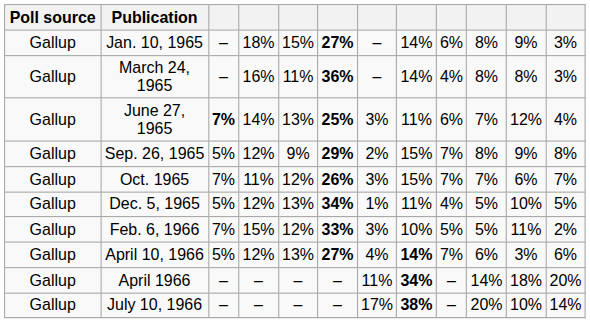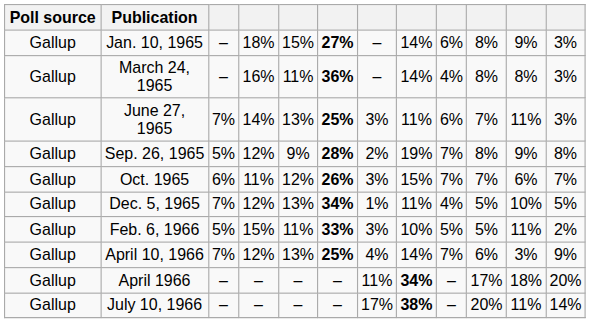June 27, 1965 | column 3: bold -> normal
June 27, 1965 | column 11: 12% -> 11%
June 27, 1965 | column 12: 4% -> 3%
Sep. 26, 1965 | column 6: 29% -> 28%
Sep. 26, 1965 | column 8: 15% -> 19%
Oct. 1965 | column 3: 7% -> 6%
Dec. 5, 1965 | column 3: 5% -> 7%
Feb. 6, 1966 | column 3: 7% -> 5%
Feb. 6, 1966 | column 5: 12% -> 11%
April 10, 1966 | column 3: 5% -> 7%
April 10, 1966 | column 6: 27% -> 25%
April 10, 1966 | column 8: bold -> normal
April 10, 1966 | column 12: 6% -> 9%
April 1966 | column 10: 14% -> 17%
July 10, 1966 | column 11: 10% -> 11%
